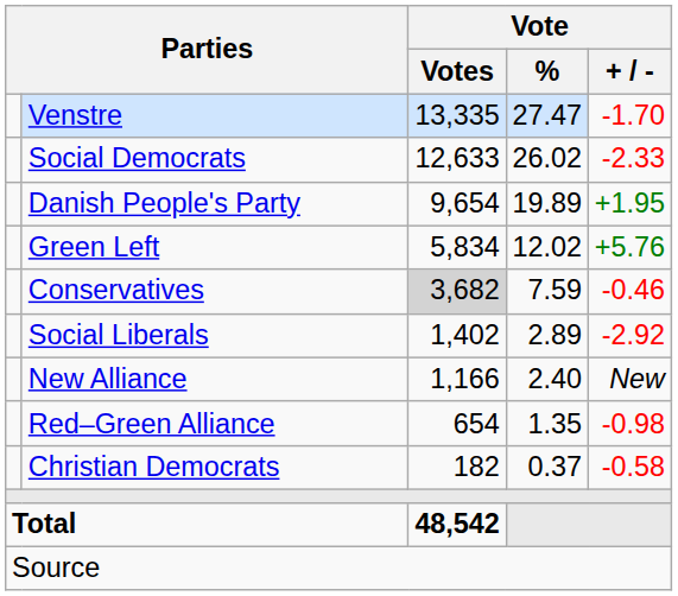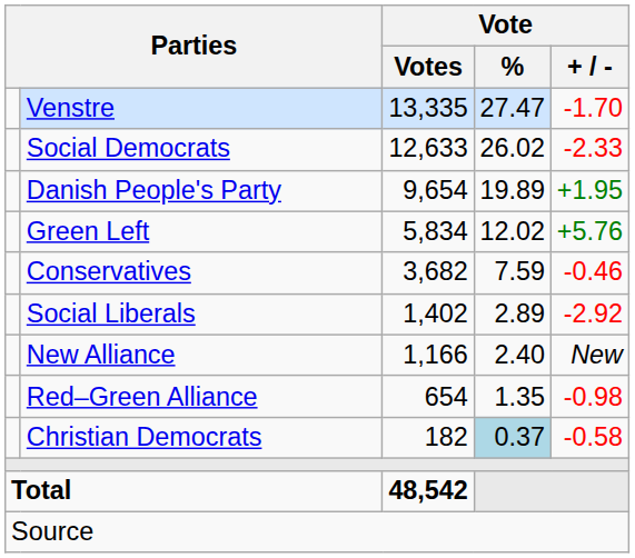Conservatives | Vote / Votes: lightgrey background -> no background
Christian Democrats | Vote / %: no background -> lightblue background
